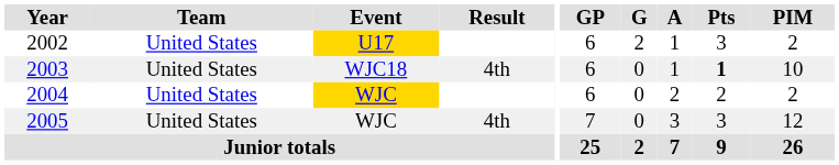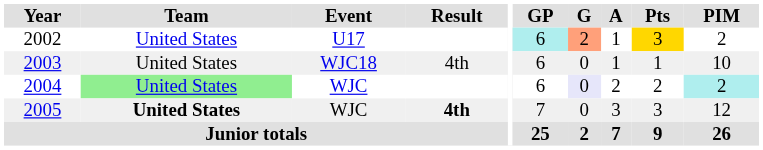2002 | Event: gold background -> no background
2002 | GP: no background -> paleturquoise background
2002 | G: no background -> lightsalmon background
2002 | Pts: no background -> gold background
2003 | Pts: bold -> normal
2004 | Team: no background -> lightgreen background
2004 | Event: gold background -> no background
2004 | G: no background -> lavender background
2004 | PIM: no background -> paleturquoise background
2005 | Team: normal -> bold
2005 | Result: normal -> bold
